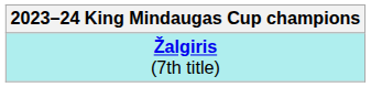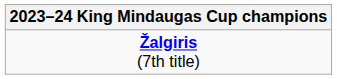row 2 | column 1: paleturquoise background -> no background
